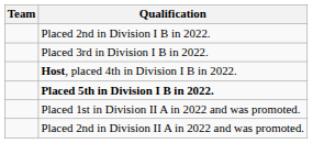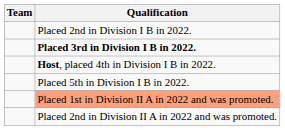Placed 3rd in Division I B in 2022. | Qualification: normal -> bold
Placed 5th in Division I B in 2022. | Qualification: bold -> normal
Placed 1st in Division II A in 2022 and was promoted. | Qualification: no background -> lightsalmon background
